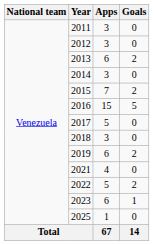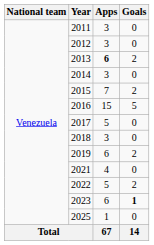2013 | Apps: normal -> bold
2023 | Goals: normal -> bold
